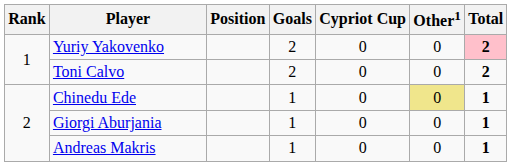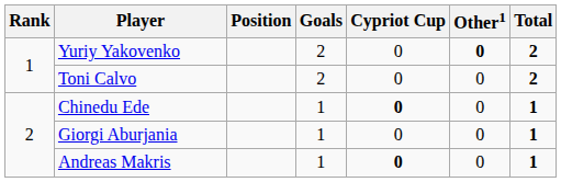Yuriy Yakovenko | Other1: normal -> bold
Yuriy Yakovenko | Total: pink background -> no background
Chinedu Ede | Cypriot Cup: normal -> bold
Chinedu Ede | Other1: khaki background -> no background
Andreas Makris | Cypriot Cup: normal -> bold
